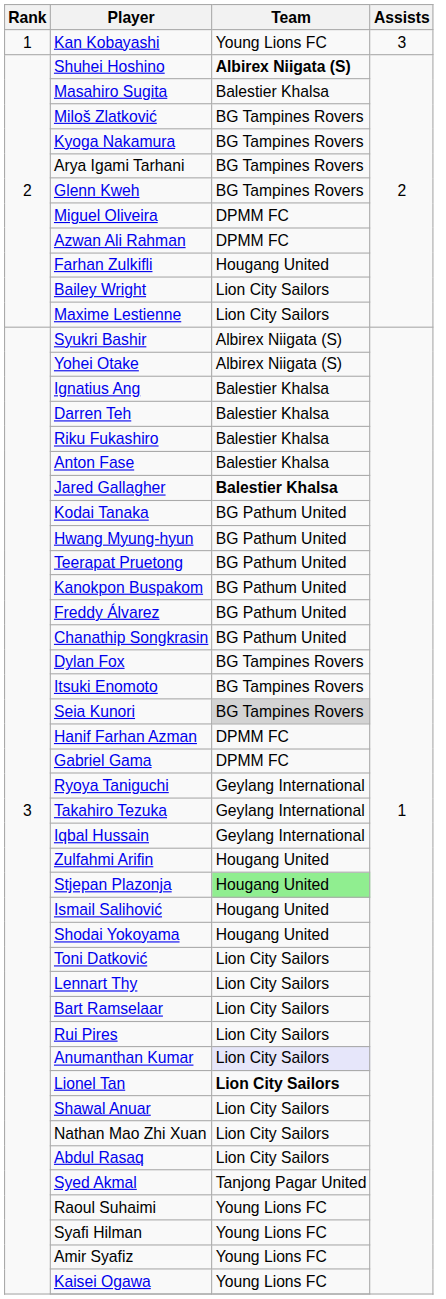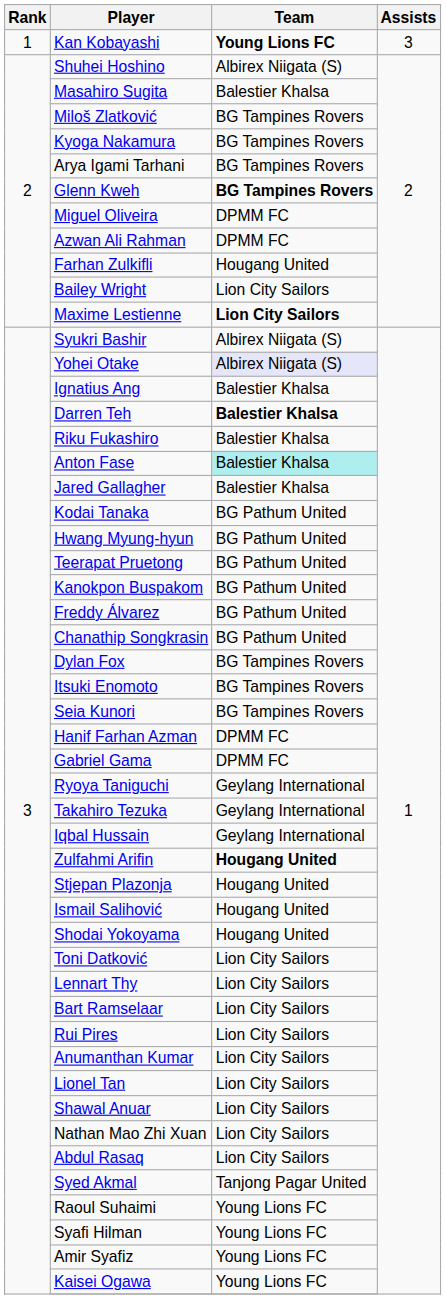Kan Kobayashi | Team: normal -> bold
Shuhei Hoshino | Team: bold -> normal
Glenn Kweh | Team: normal -> bold
Maxime Lestienne | Team: normal -> bold
Yohei Otake | Team: no background -> lavender background
Darren Teh | Team: normal -> bold
Anton Fase | Team: no background -> paleturquoise background
Jared Gallagher | Team: bold -> normal
Seia Kunori | Team: lightgrey background -> no background
Zulfahmi Arifin | Team: normal -> bold
Stjepan Plazonja | Team: lightgreen background -> no background
Anumanthan Kumar | Team: lavender background -> no background
Lionel Tan | Team: bold -> normal
